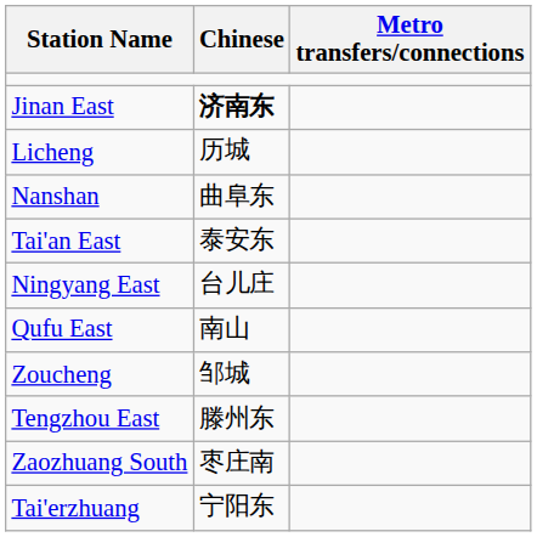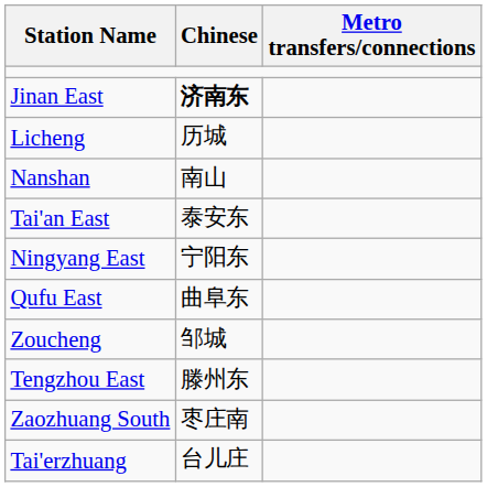Nanshan | Chinese: 曲阜东 -> 南山
Ningyang East | Chinese: 台儿庄 -> 宁阳东
Qufu East | Chinese: 南山 -> 曲阜东
Tai'erzhuang | Chinese: 宁阳东 -> 台儿庄
